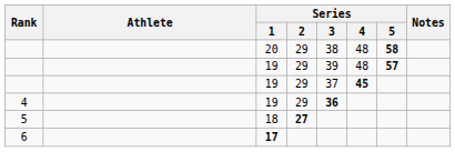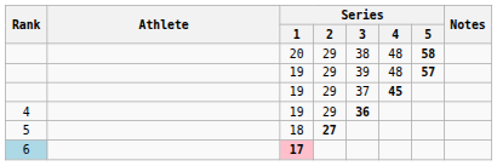6 | Rank: no background -> lightblue background
6 | Series / 1: no background -> pink background
